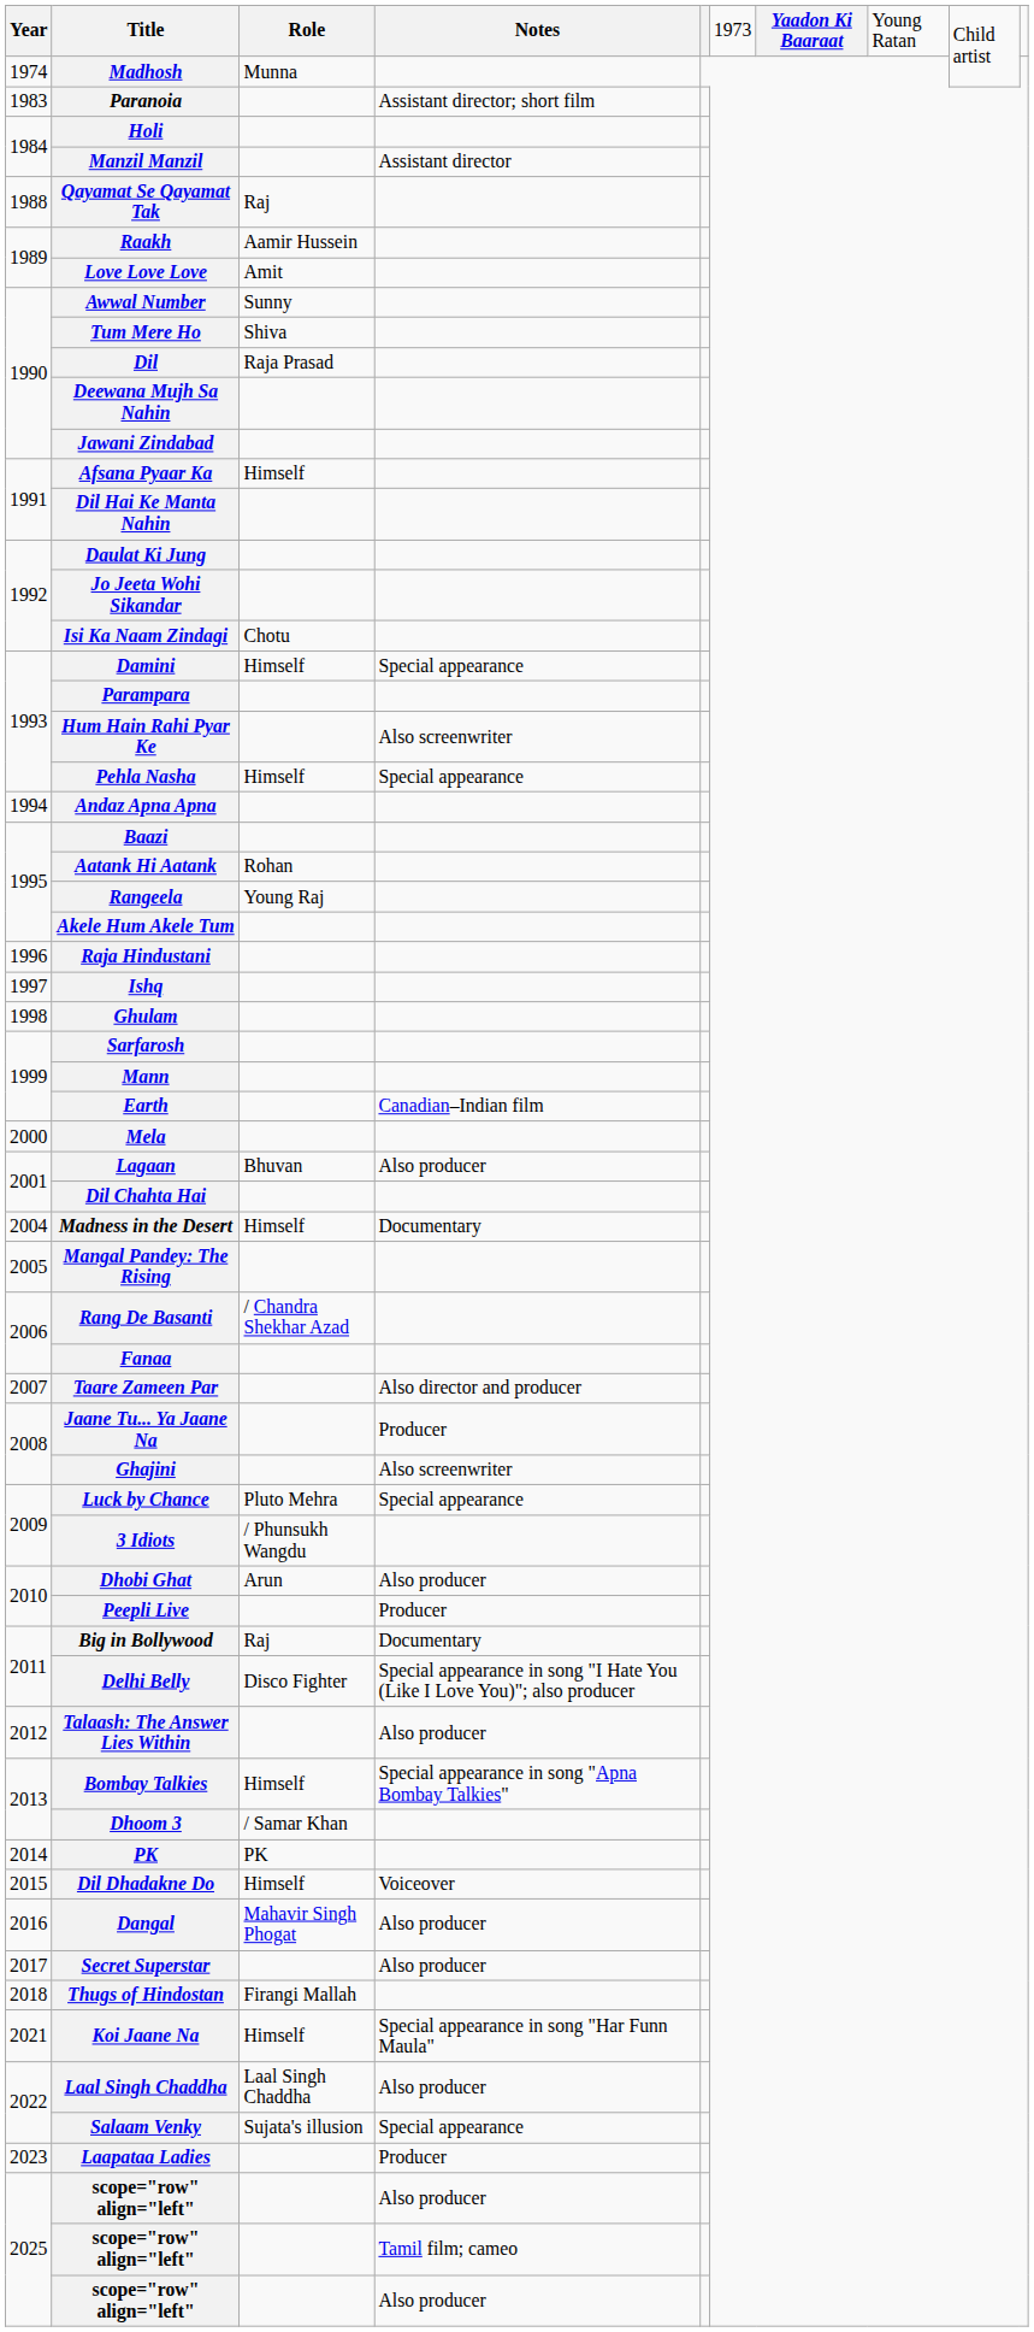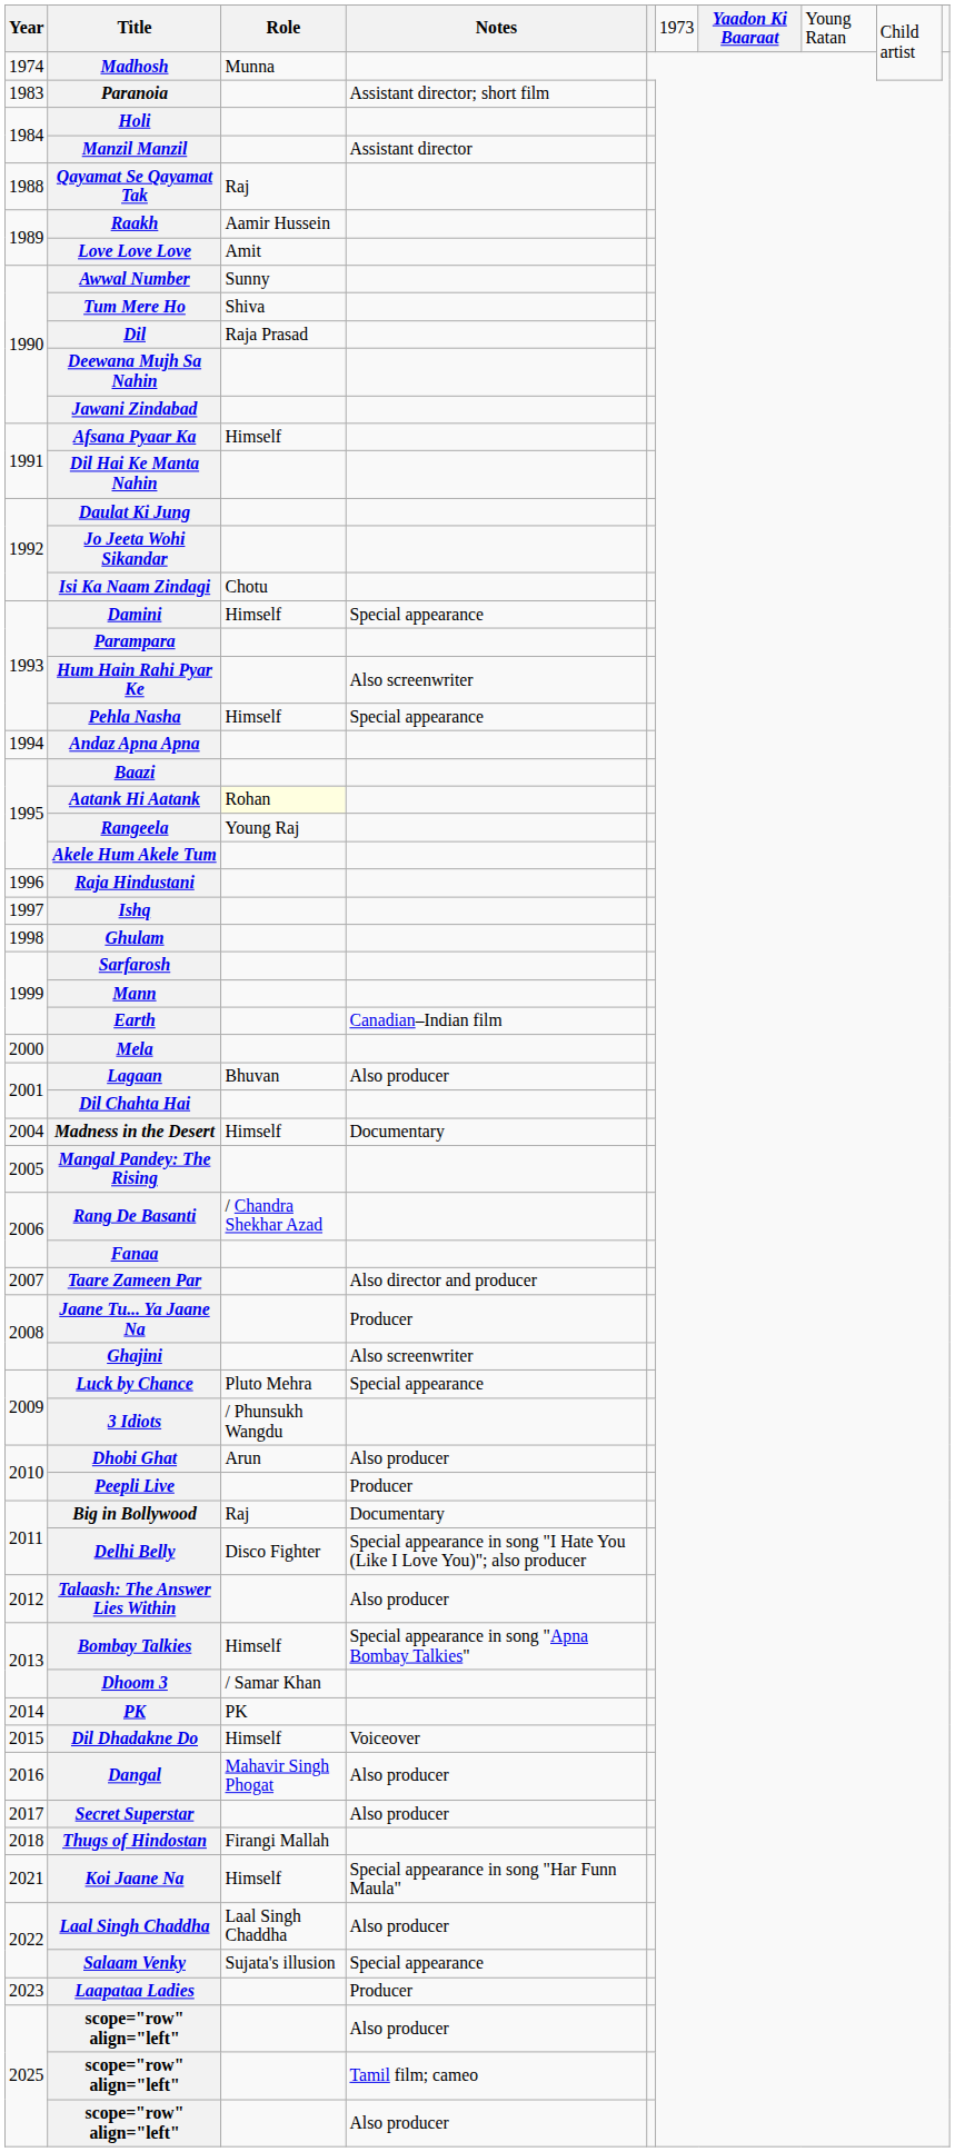Aatank Hi Aatank | Role: no background -> lightyellow background
